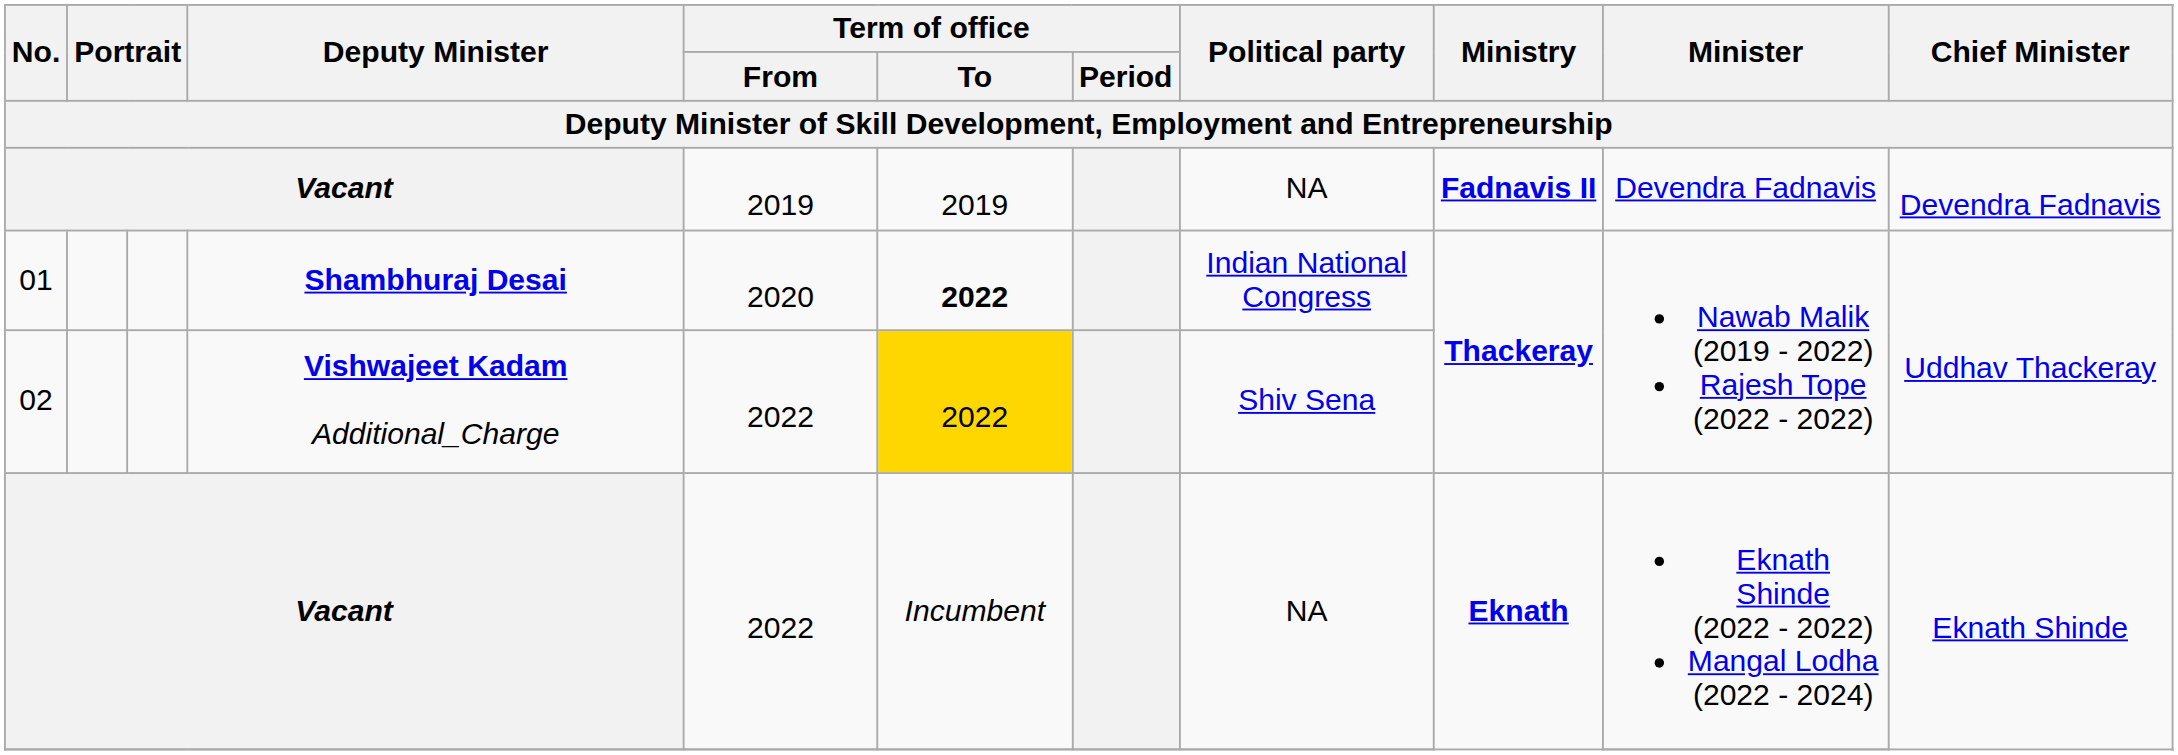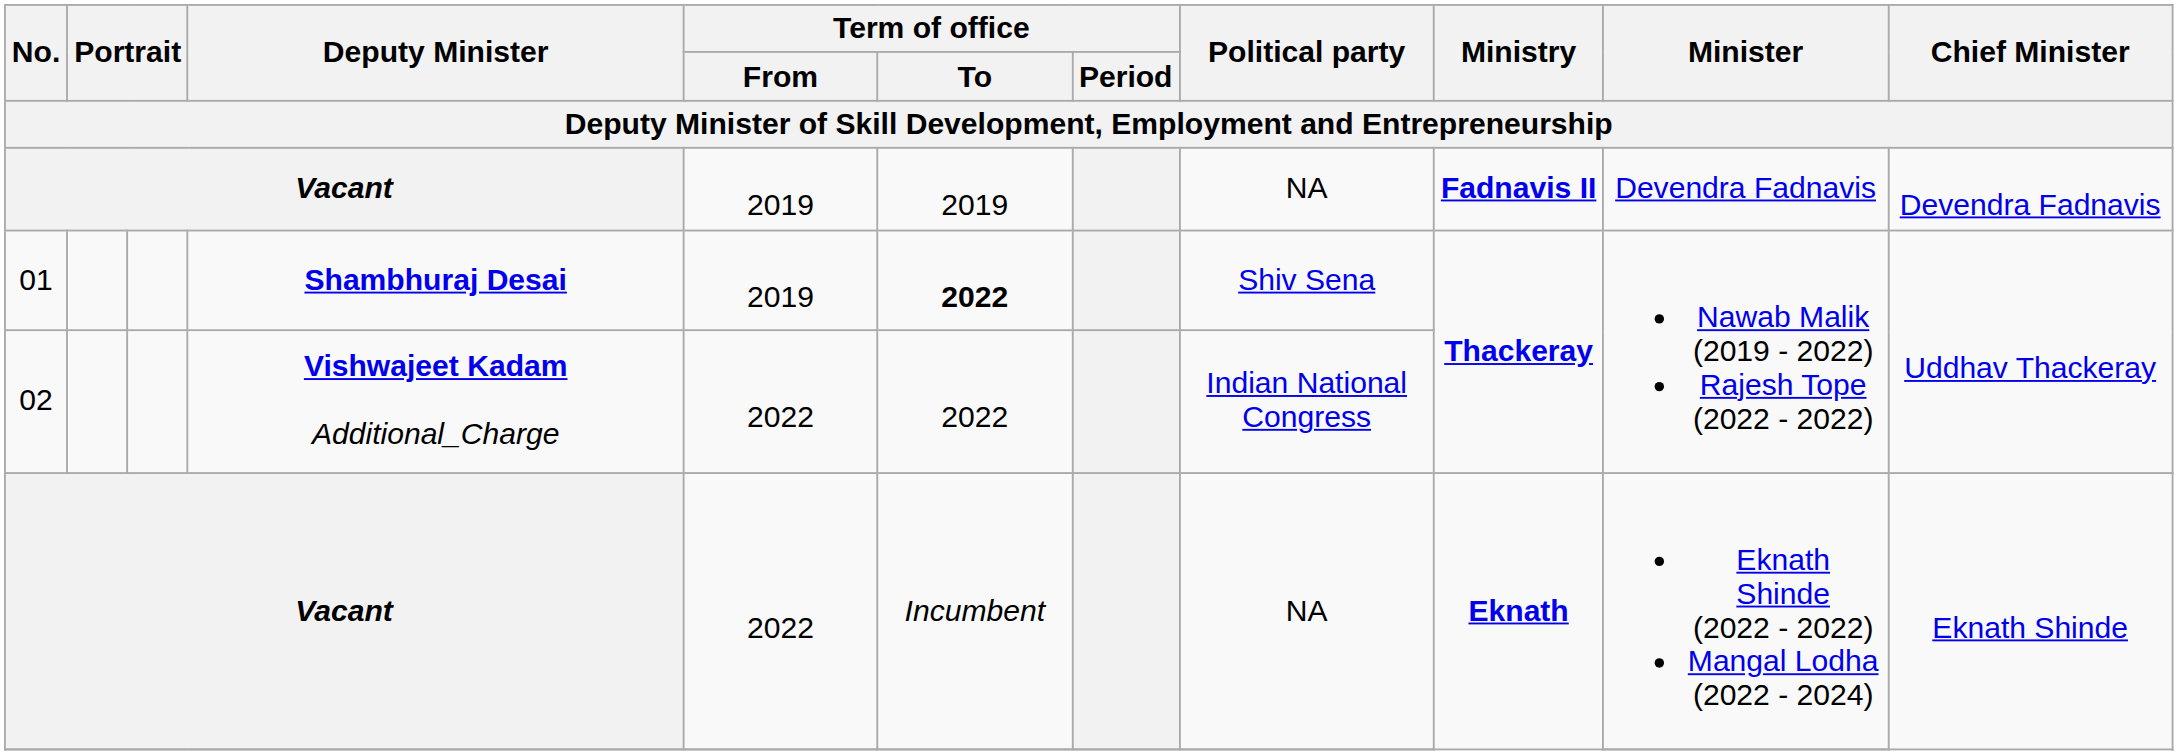01 | Term of office / From: 2020 -> 2019
01 | Political party: Indian National Congress -> Shiv Sena
02 | Term of office / To: gold background -> no background
02 | Political party: Shiv Sena -> Indian National Congress
